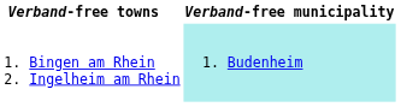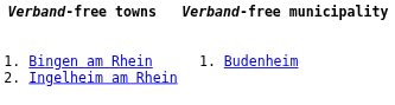Bingen am Rhein Ingelheim am Rhein | Verband-free municipality: paleturquoise background -> no background
